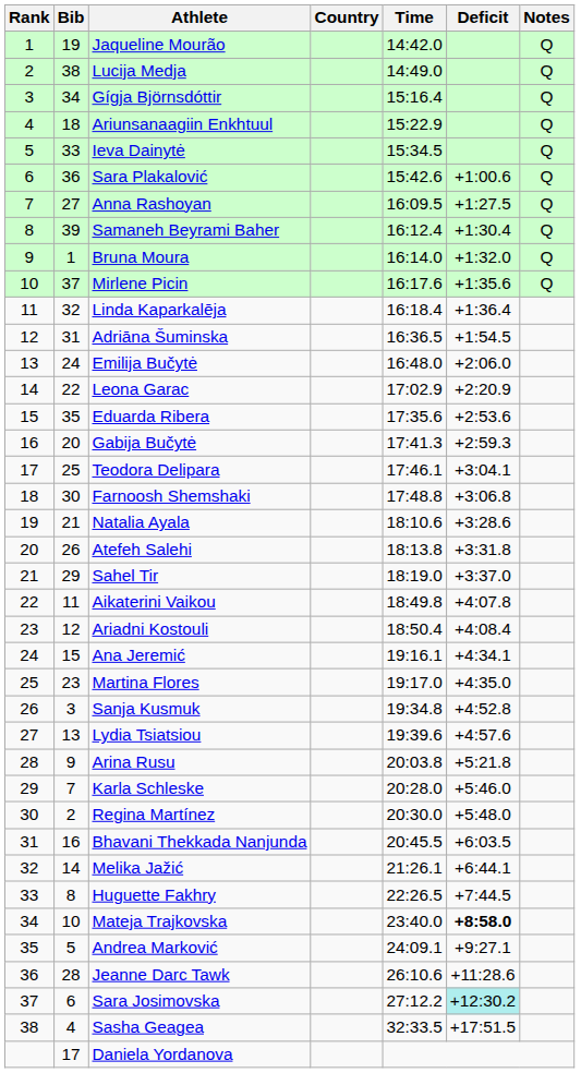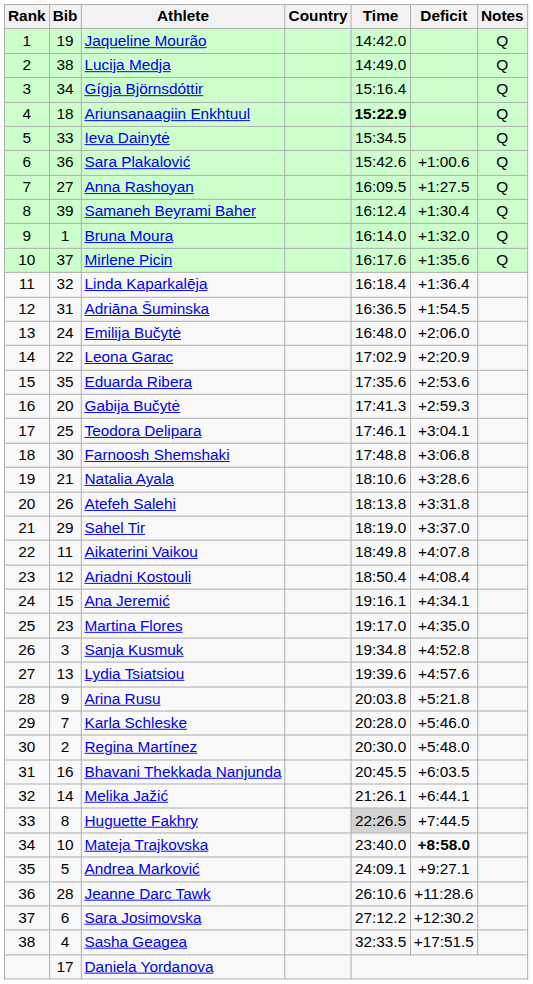Ariunsanaagiin Enkhtuul | Time: normal -> bold
Huguette Fakhry | Time: no background -> lightgrey background
Sara Josimovska | Deficit: paleturquoise background -> no background
